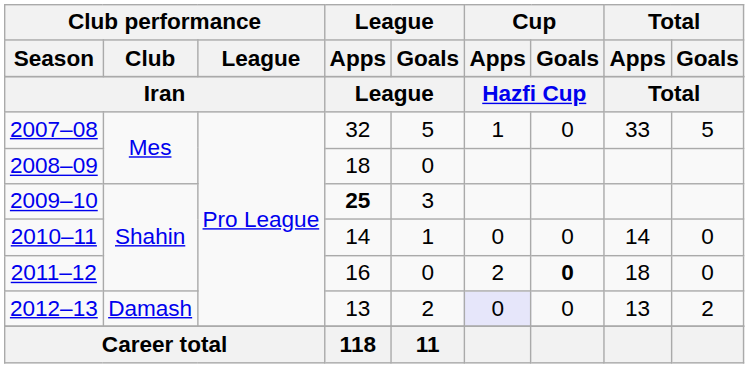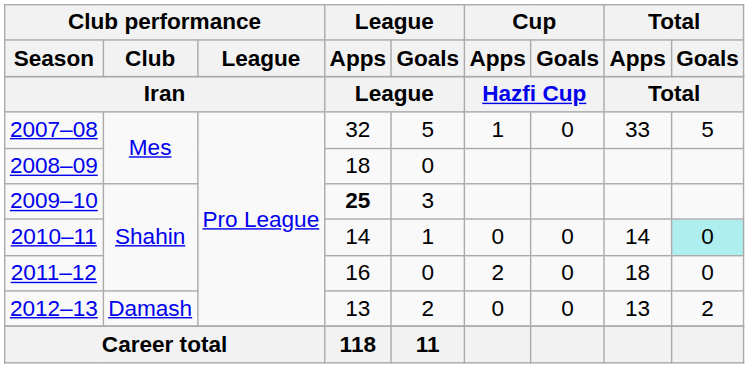2010–11 | Total / Goals: no background -> paleturquoise background
2011–12 | Cup / Goals: bold -> normal
2012–13 | Cup / Apps: lavender background -> no background
